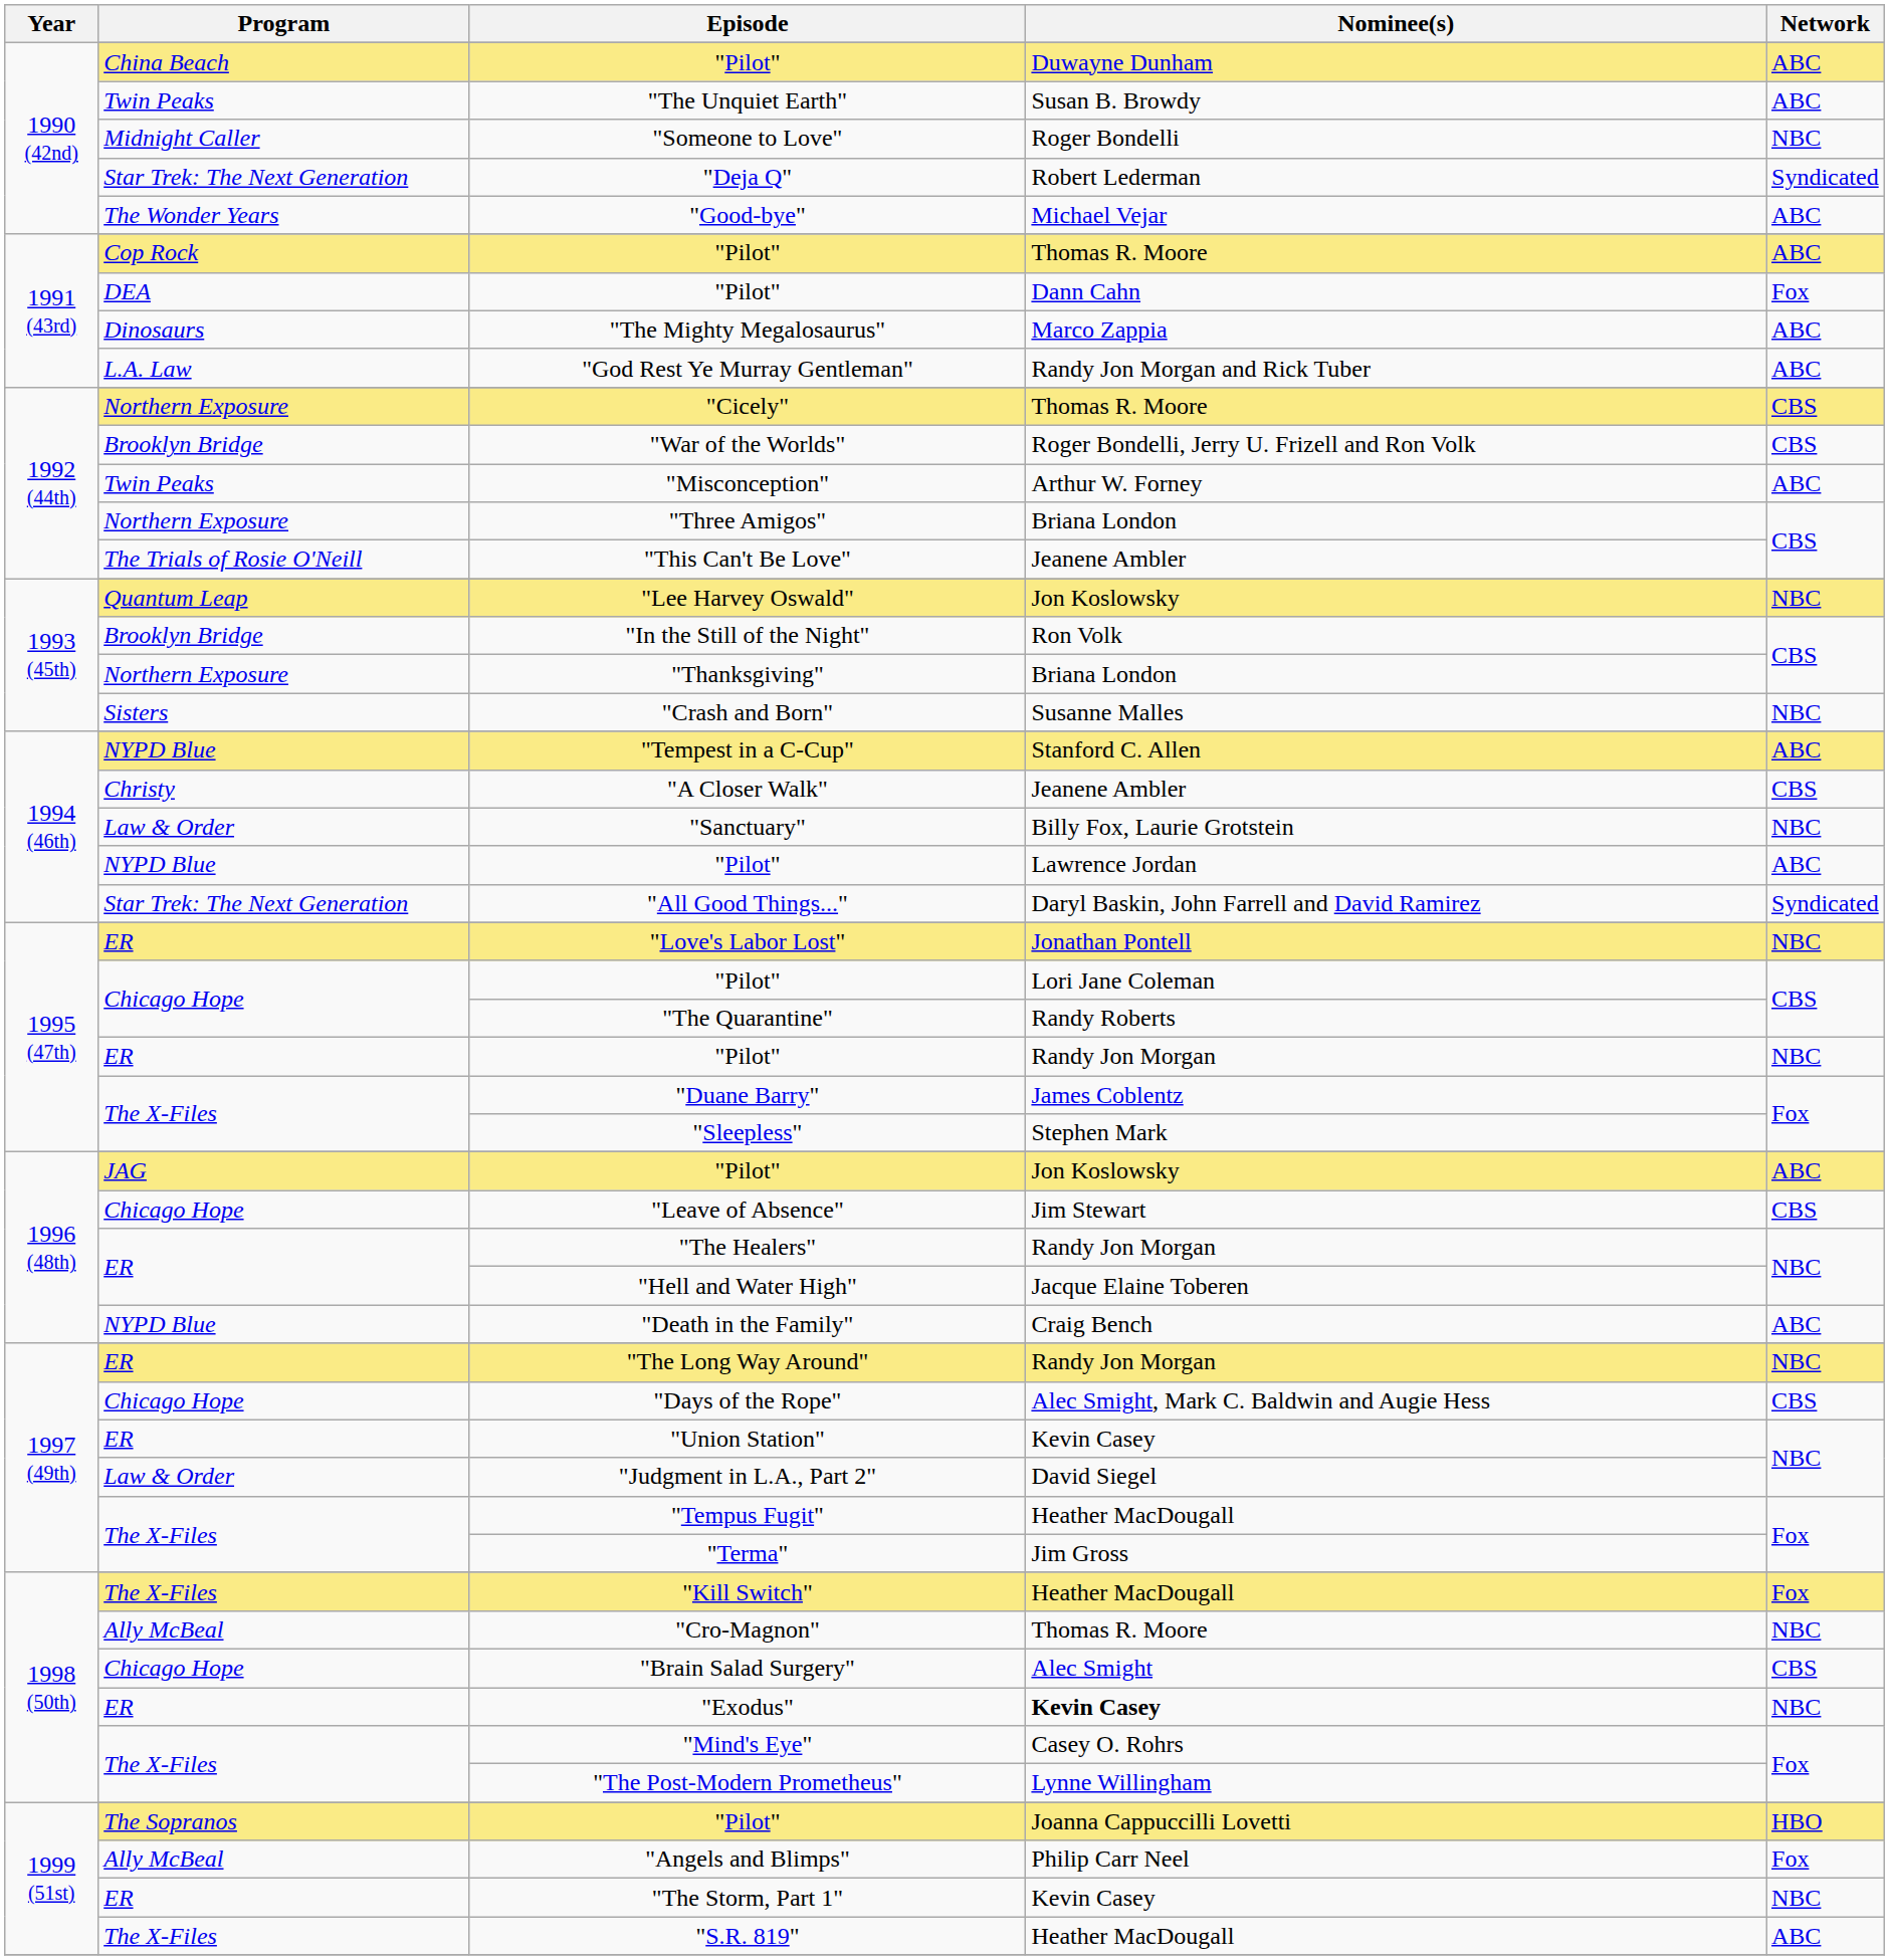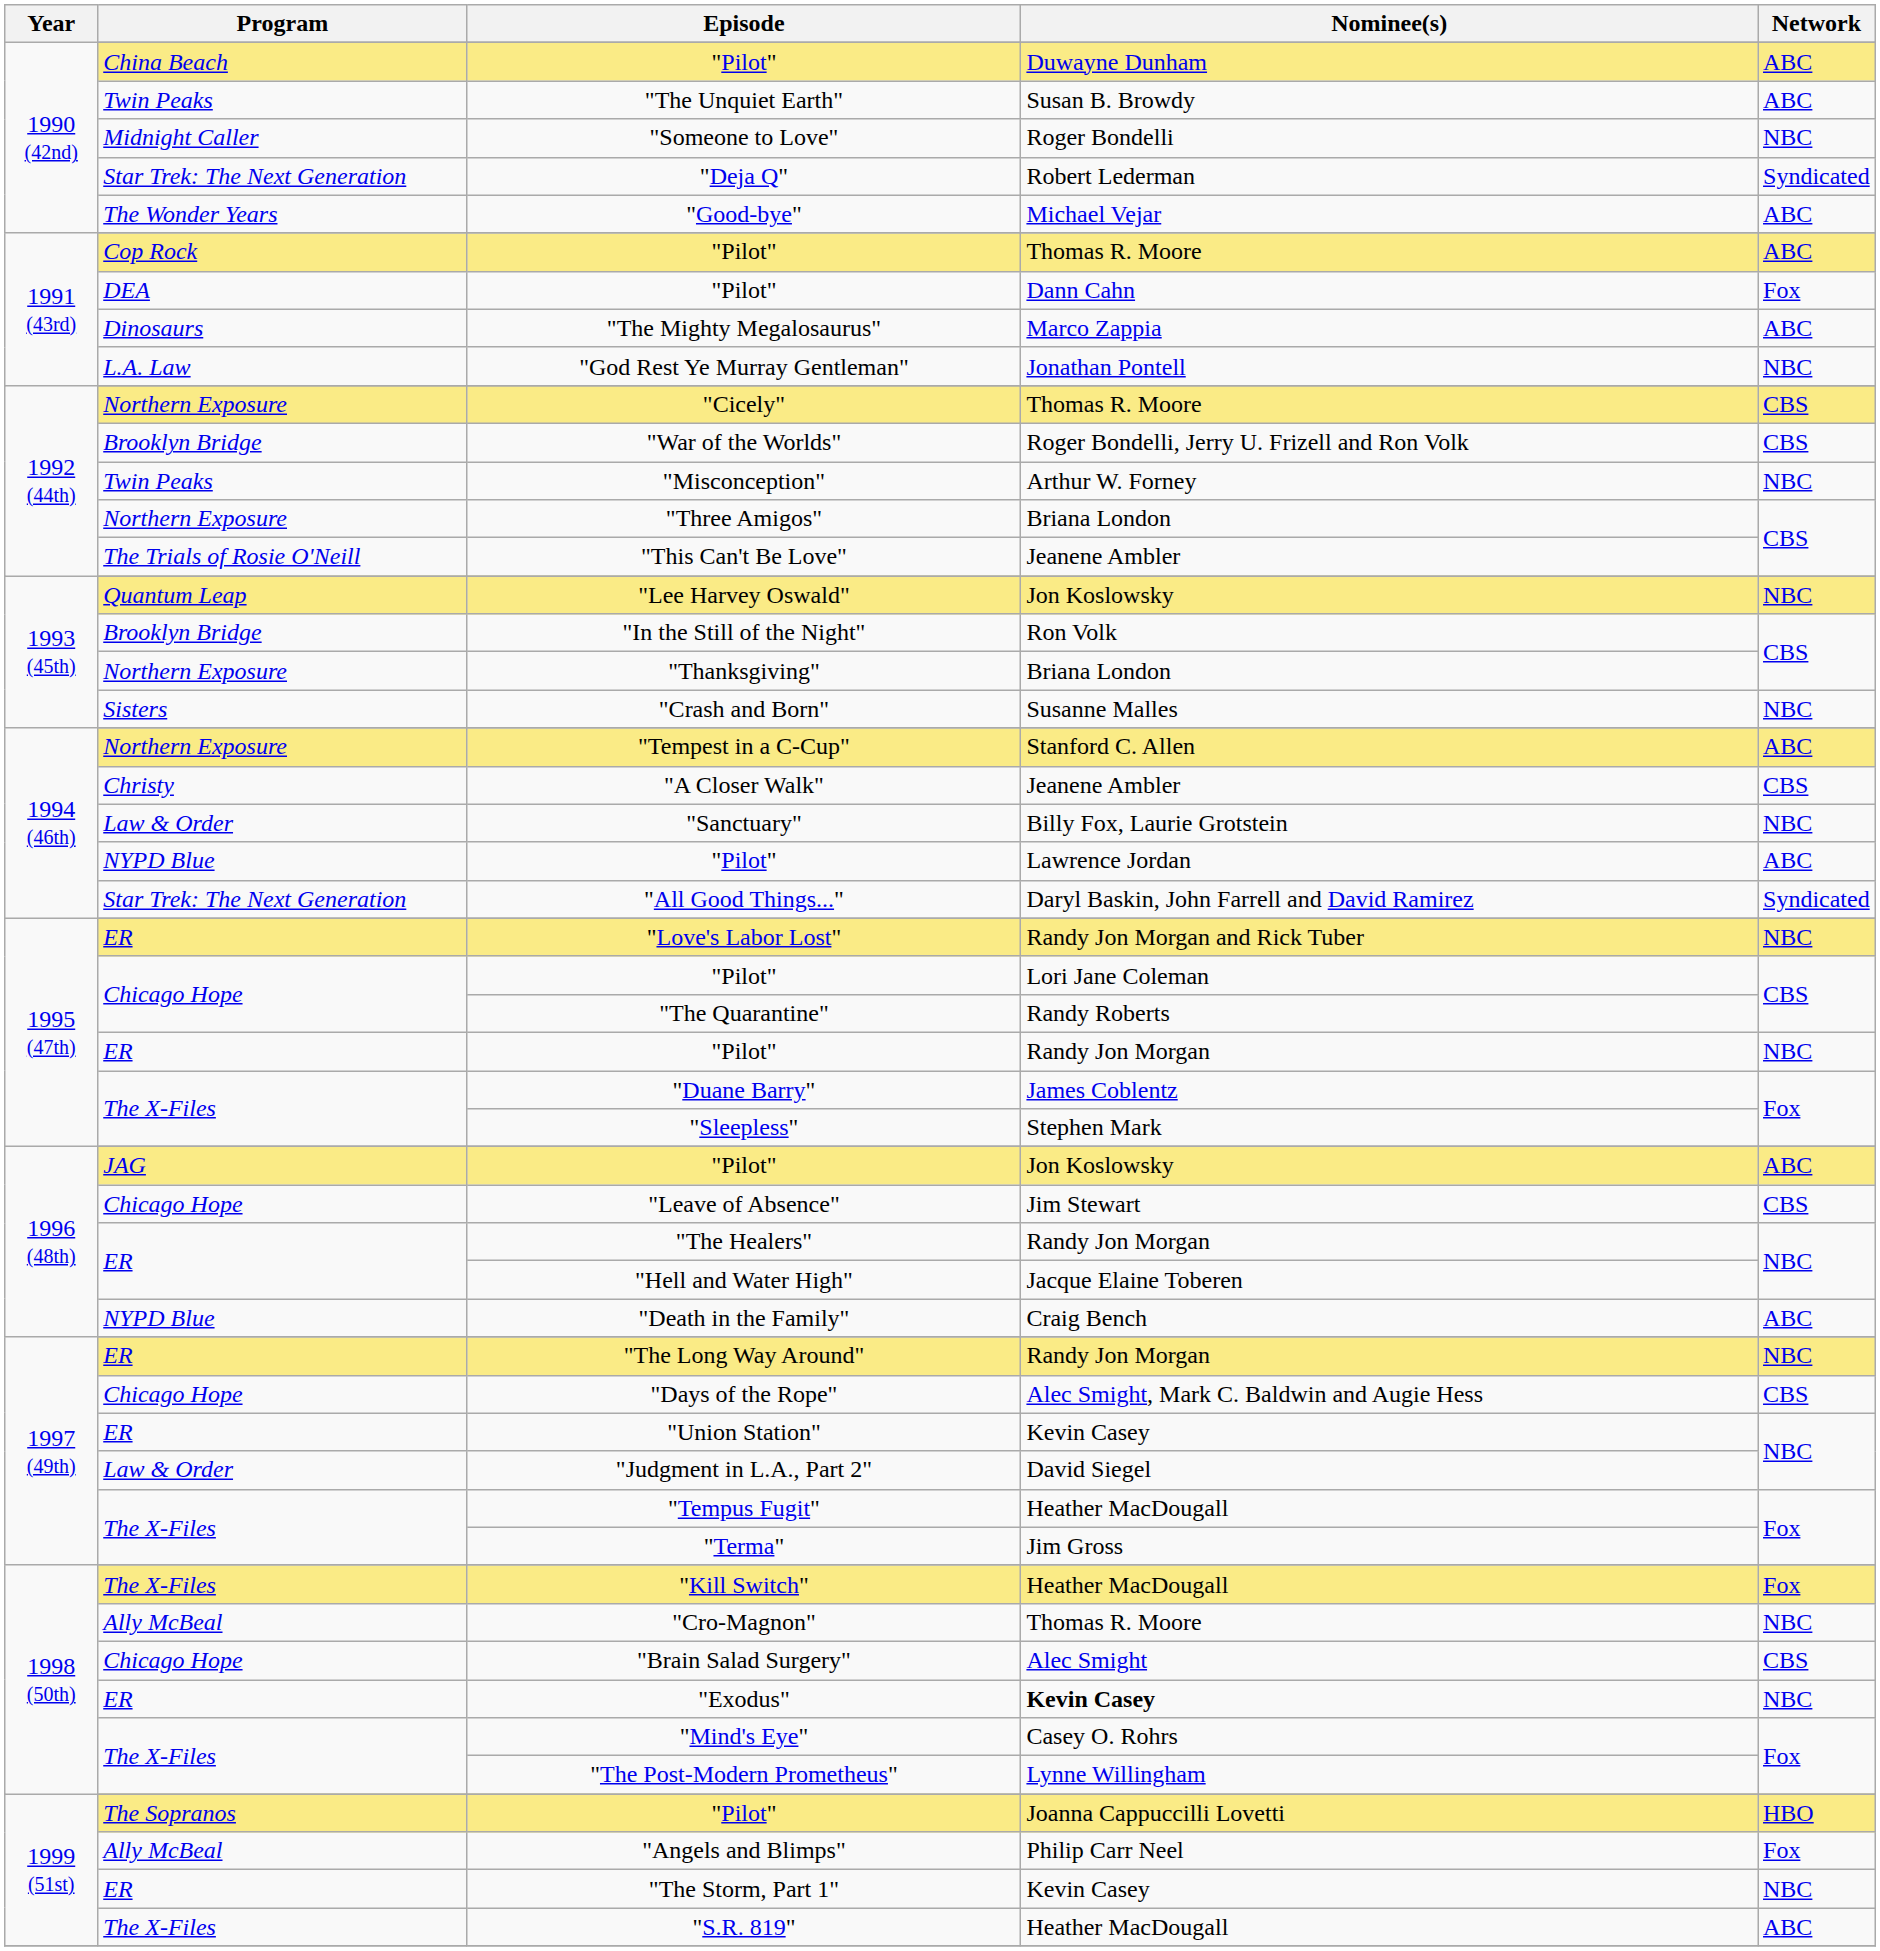"God Rest Ye Murray Gentleman" | Nominee(s): Randy Jon Morgan and Rick Tuber -> Jonathan Pontell
"God Rest Ye Murray Gentleman" | Network: ABC -> NBC
"Misconception" | Network: ABC -> NBC
"Tempest in a C-Cup" | Program: NYPD Blue -> Northern Exposure
"Love's Labor Lost" | Nominee(s): Jonathan Pontell -> Randy Jon Morgan and Rick Tuber
